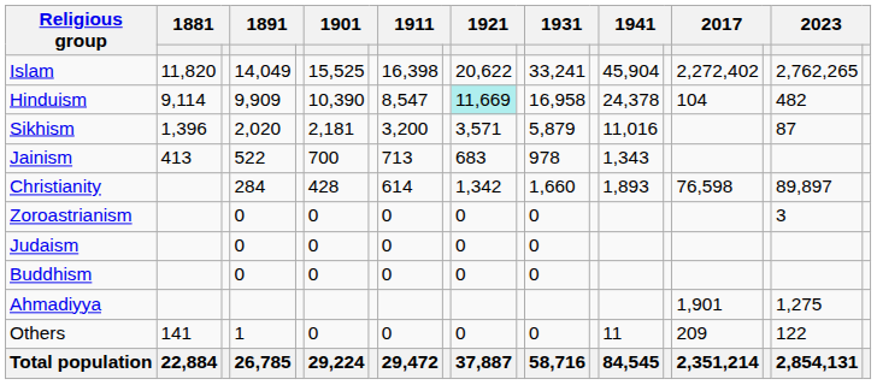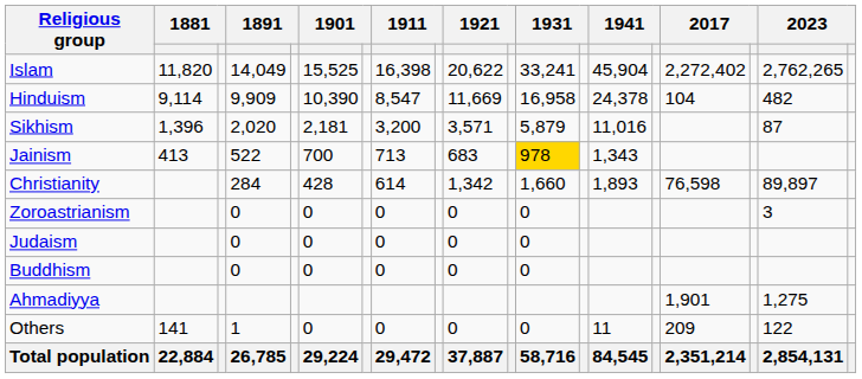Hinduism | column 10: paleturquoise background -> no background
Jainism | column 12: no background -> gold background
